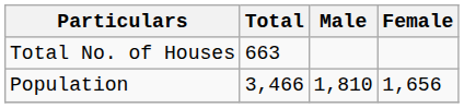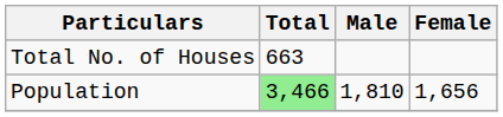Population | Total: no background -> lightgreen background
